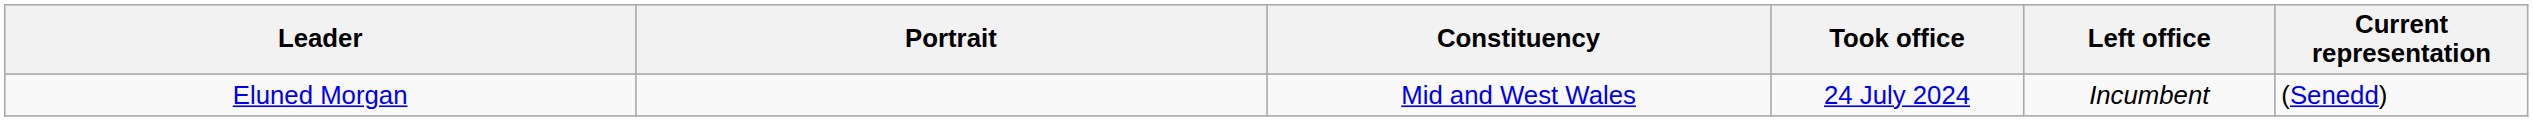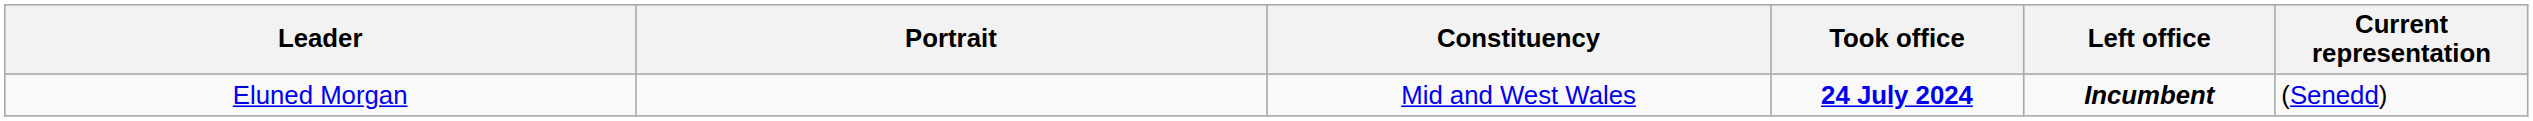Eluned Morgan | Took office: normal -> bold
Eluned Morgan | Left office: normal -> bold
